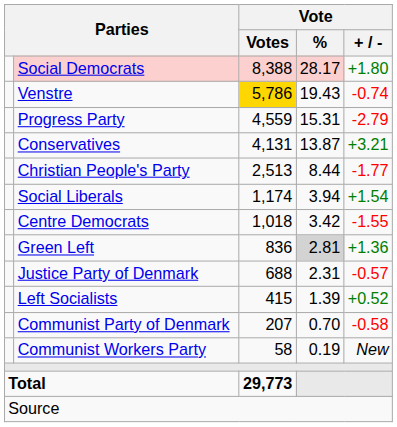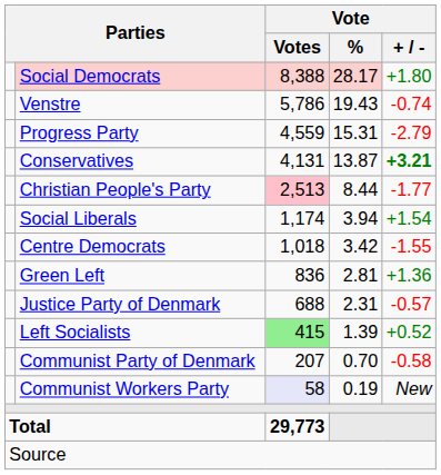Venstre | Vote / Votes: gold background -> no background
Conservatives | Vote / + / -: normal -> bold
Christian People's Party | Vote / Votes: no background -> pink background
Green Left | Vote / %: lightgrey background -> no background
Left Socialists | Vote / Votes: no background -> lightgreen background
Communist Workers Party | Vote / Votes: no background -> lavender background
